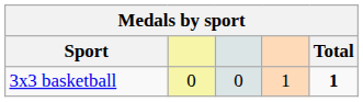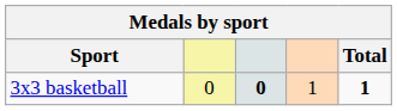3x3 basketball | column 3: normal -> bold
